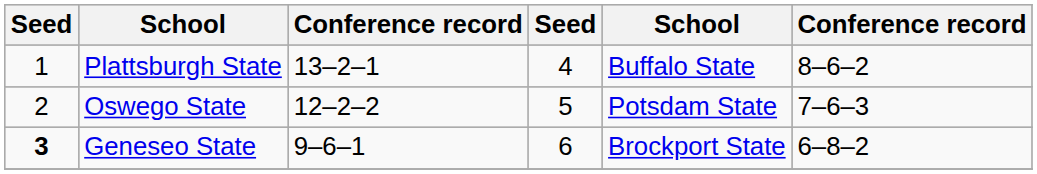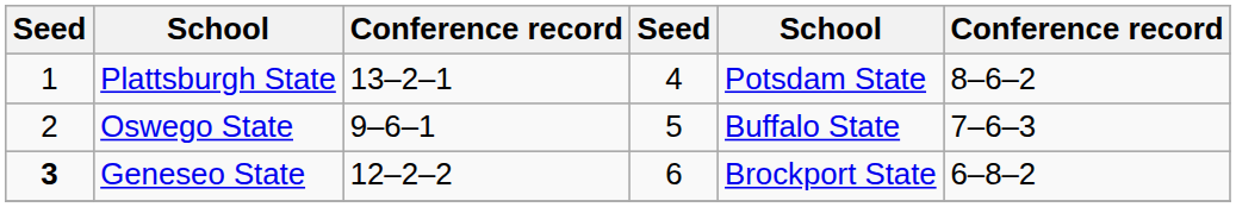Plattsburgh State | column 5: Buffalo State -> Potsdam State
Oswego State | column 3: 12–2–2 -> 9–6–1
Oswego State | column 5: Potsdam State -> Buffalo State
Geneseo State | column 3: 9–6–1 -> 12–2–2
